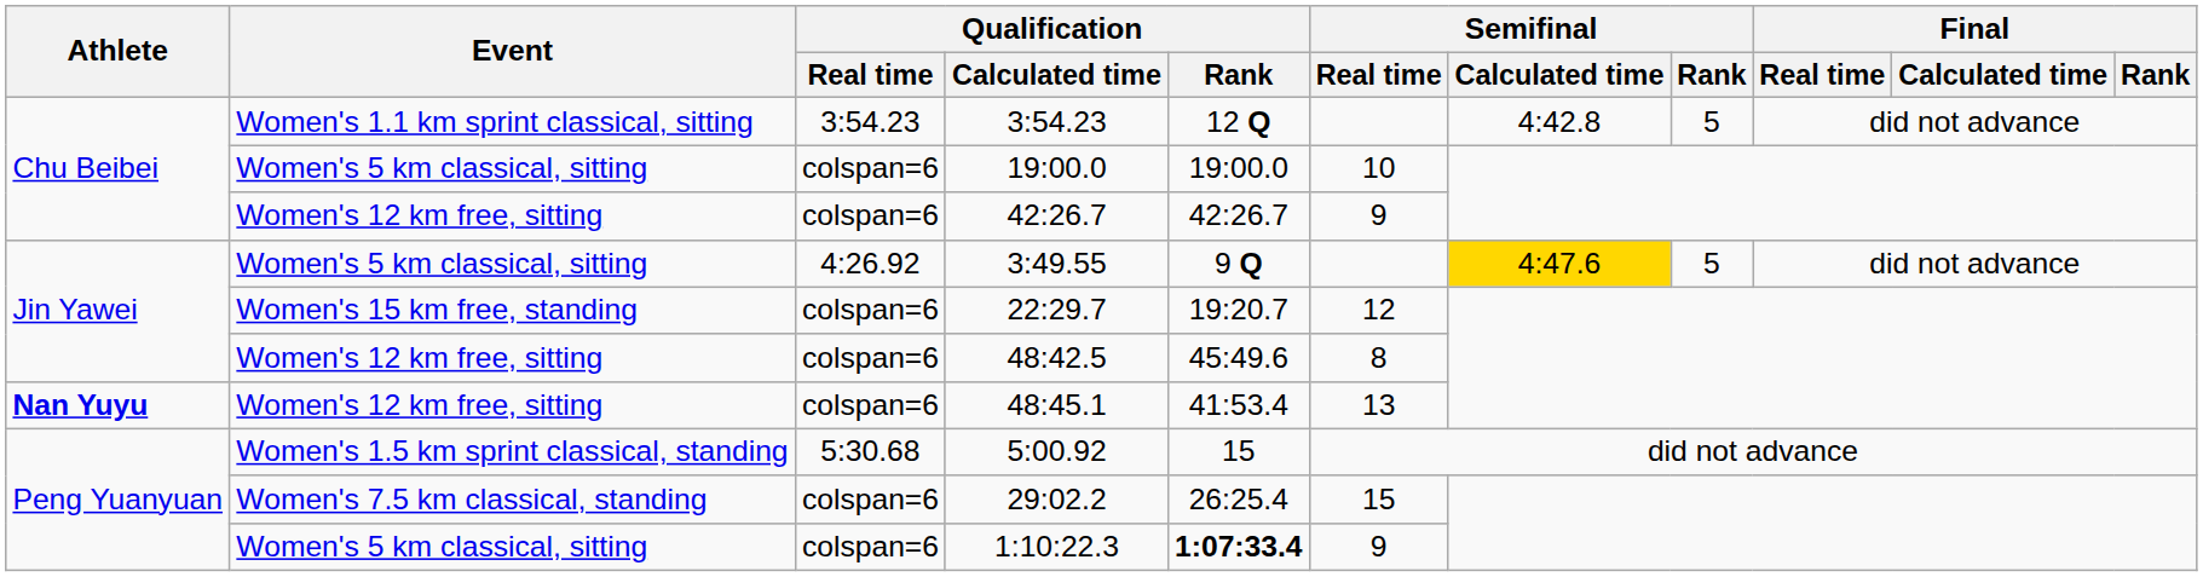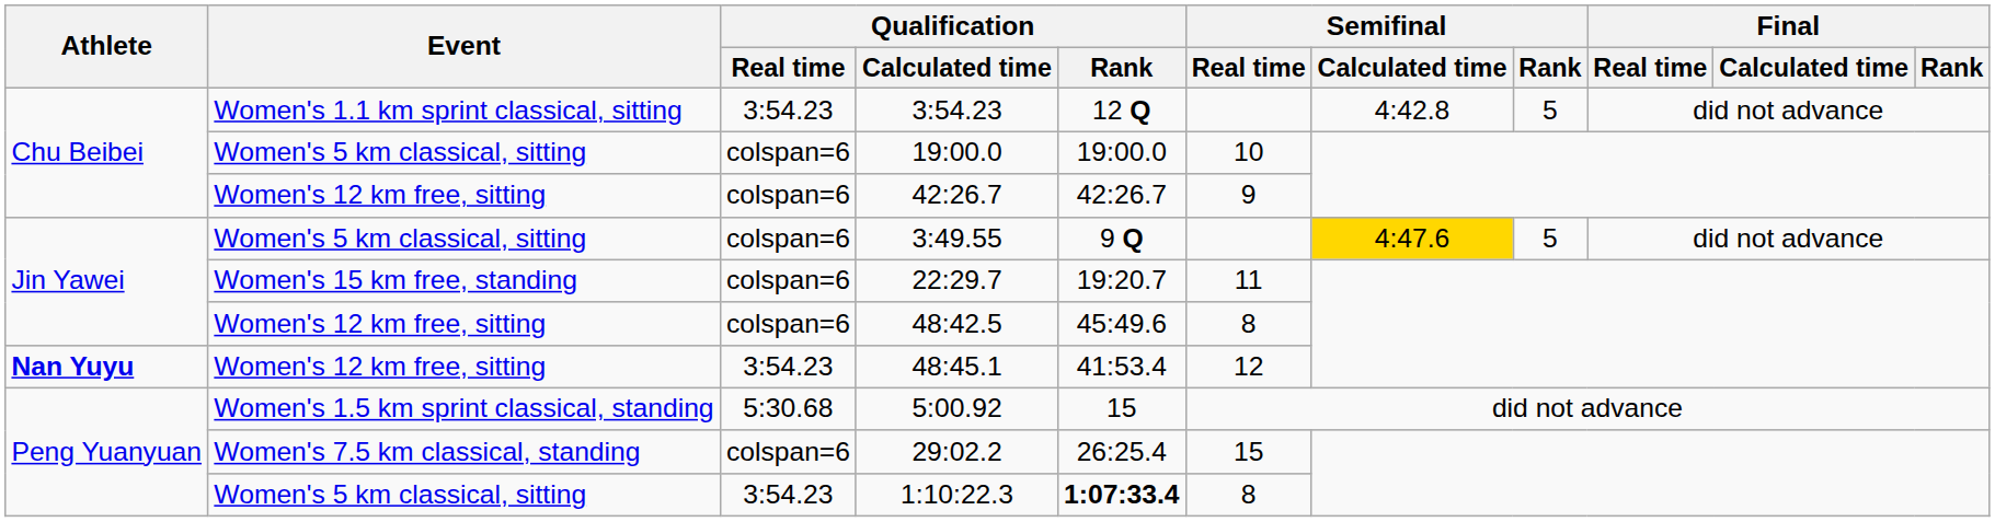3:49.55 | Qualification / Real time: 4:26.92 -> colspan=6
22:29.7 | Semifinal / Real time: 12 -> 11
48:45.1 | Qualification / Real time: colspan=6 -> 3:54.23
48:45.1 | Semifinal / Real time: 13 -> 12
1:10:22.3 | Qualification / Real time: colspan=6 -> 3:54.23
1:10:22.3 | Semifinal / Real time: 9 -> 8
